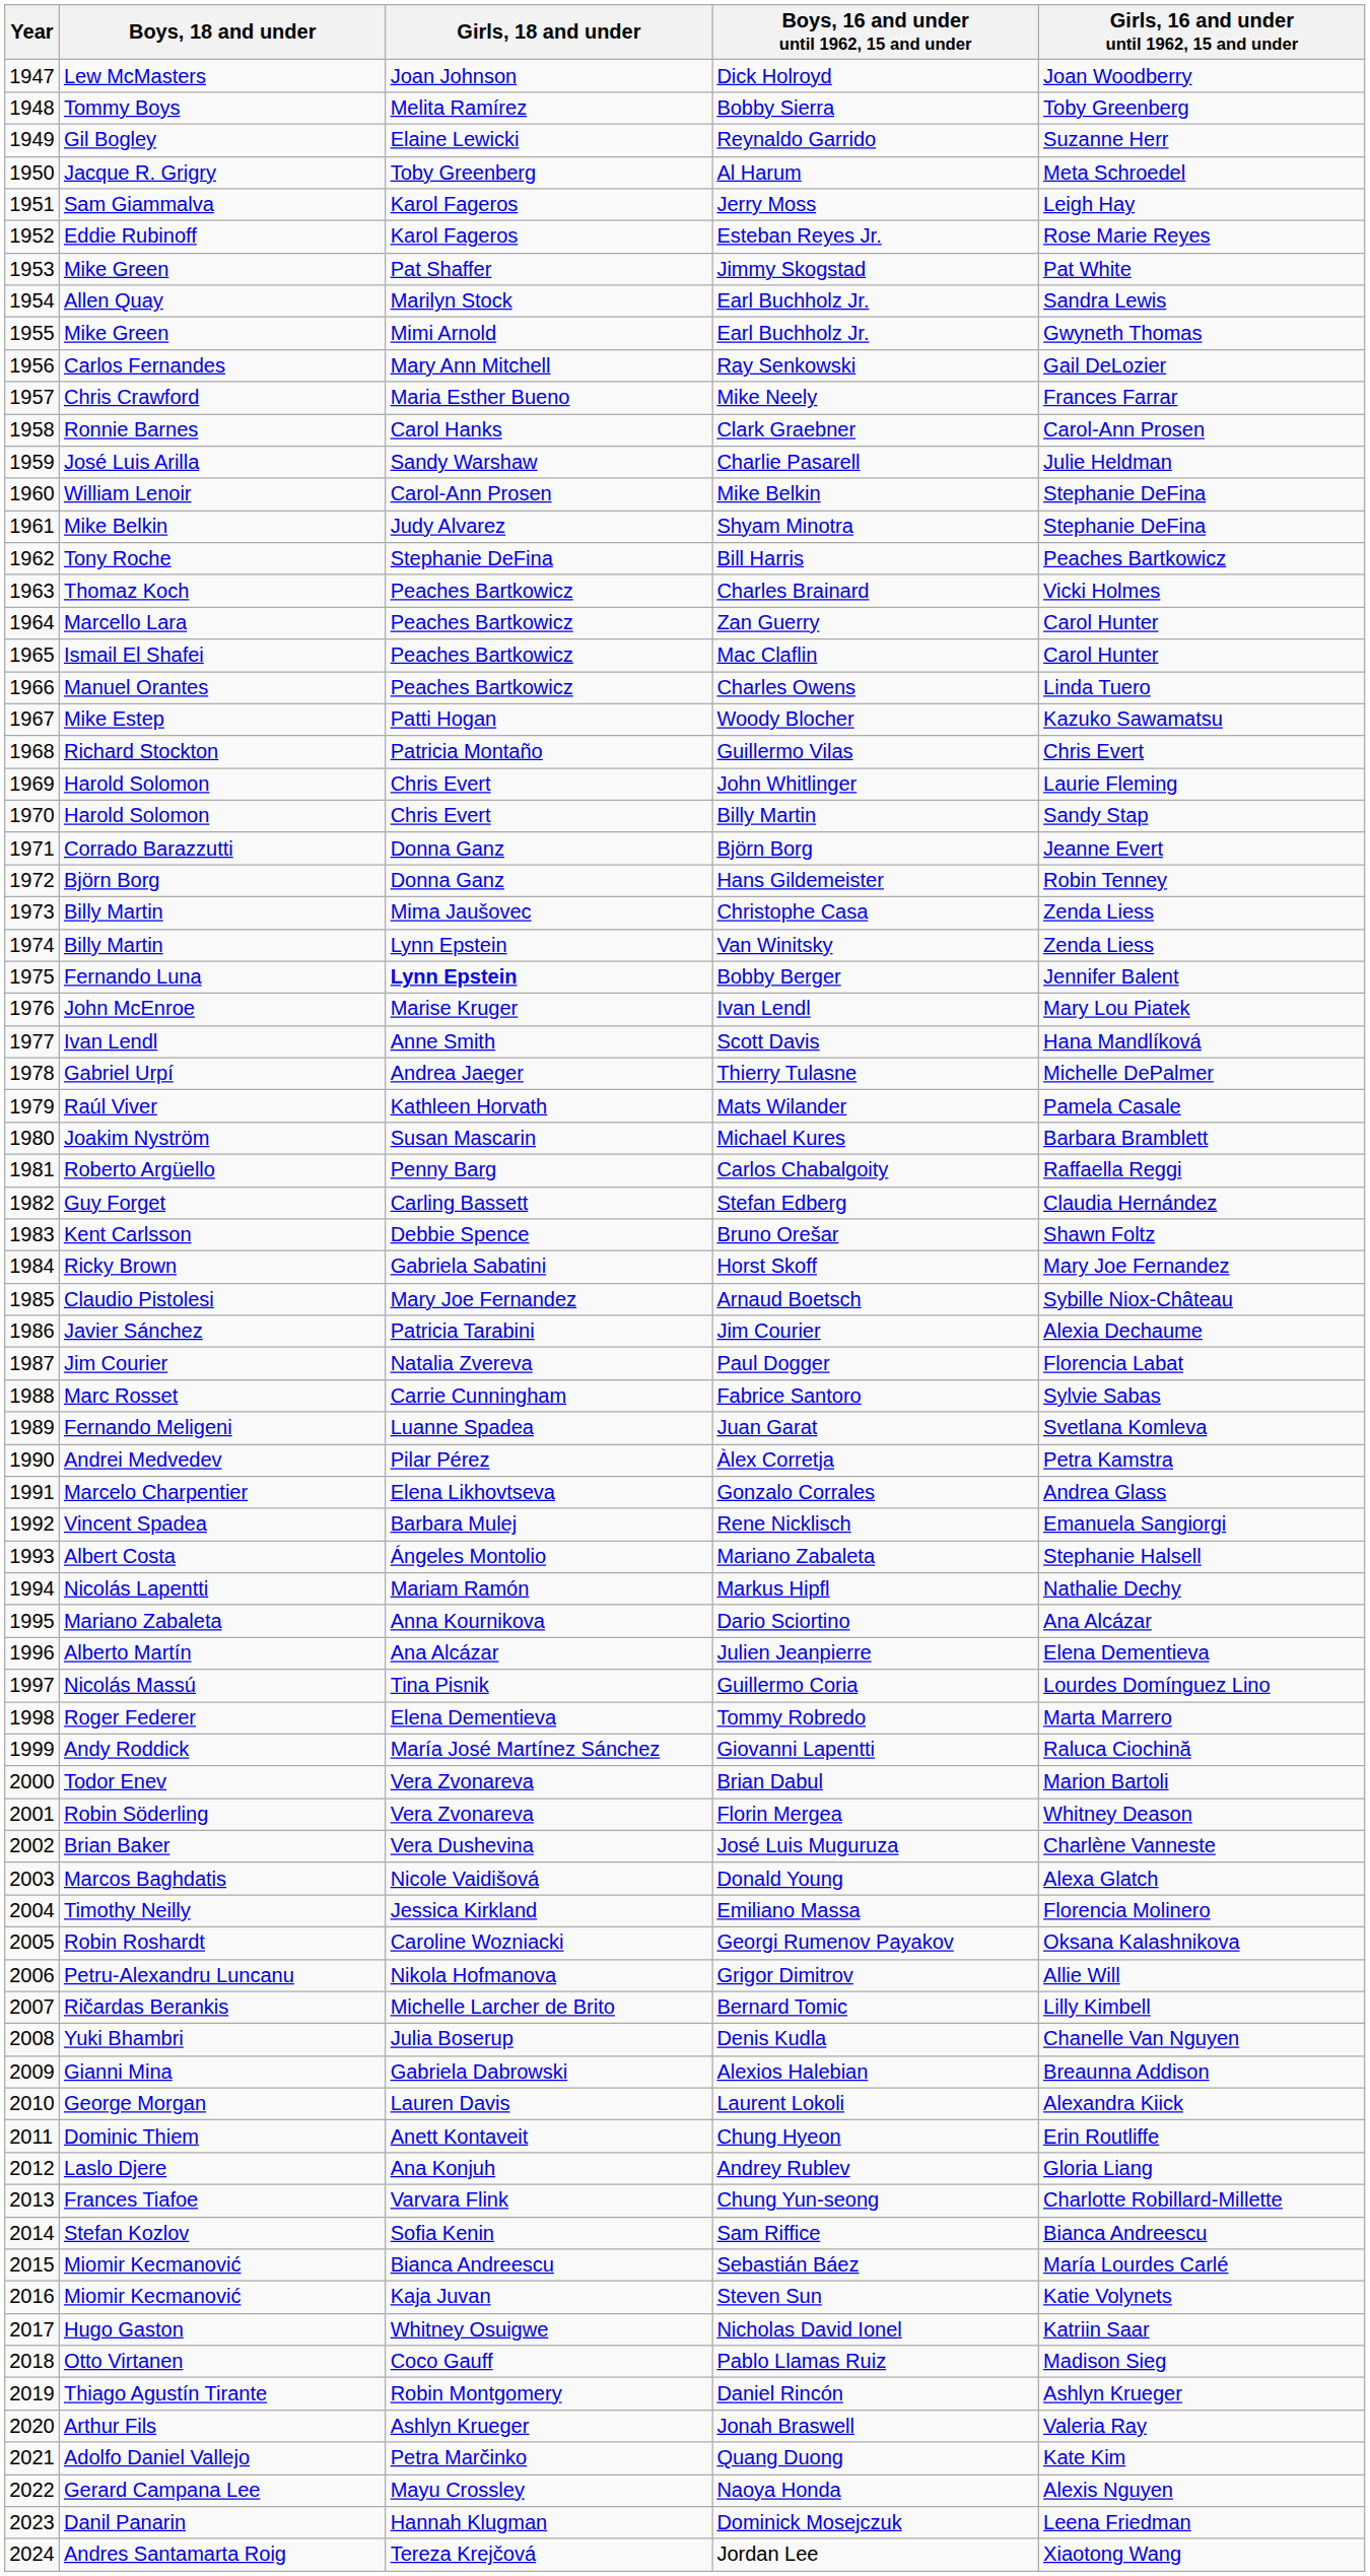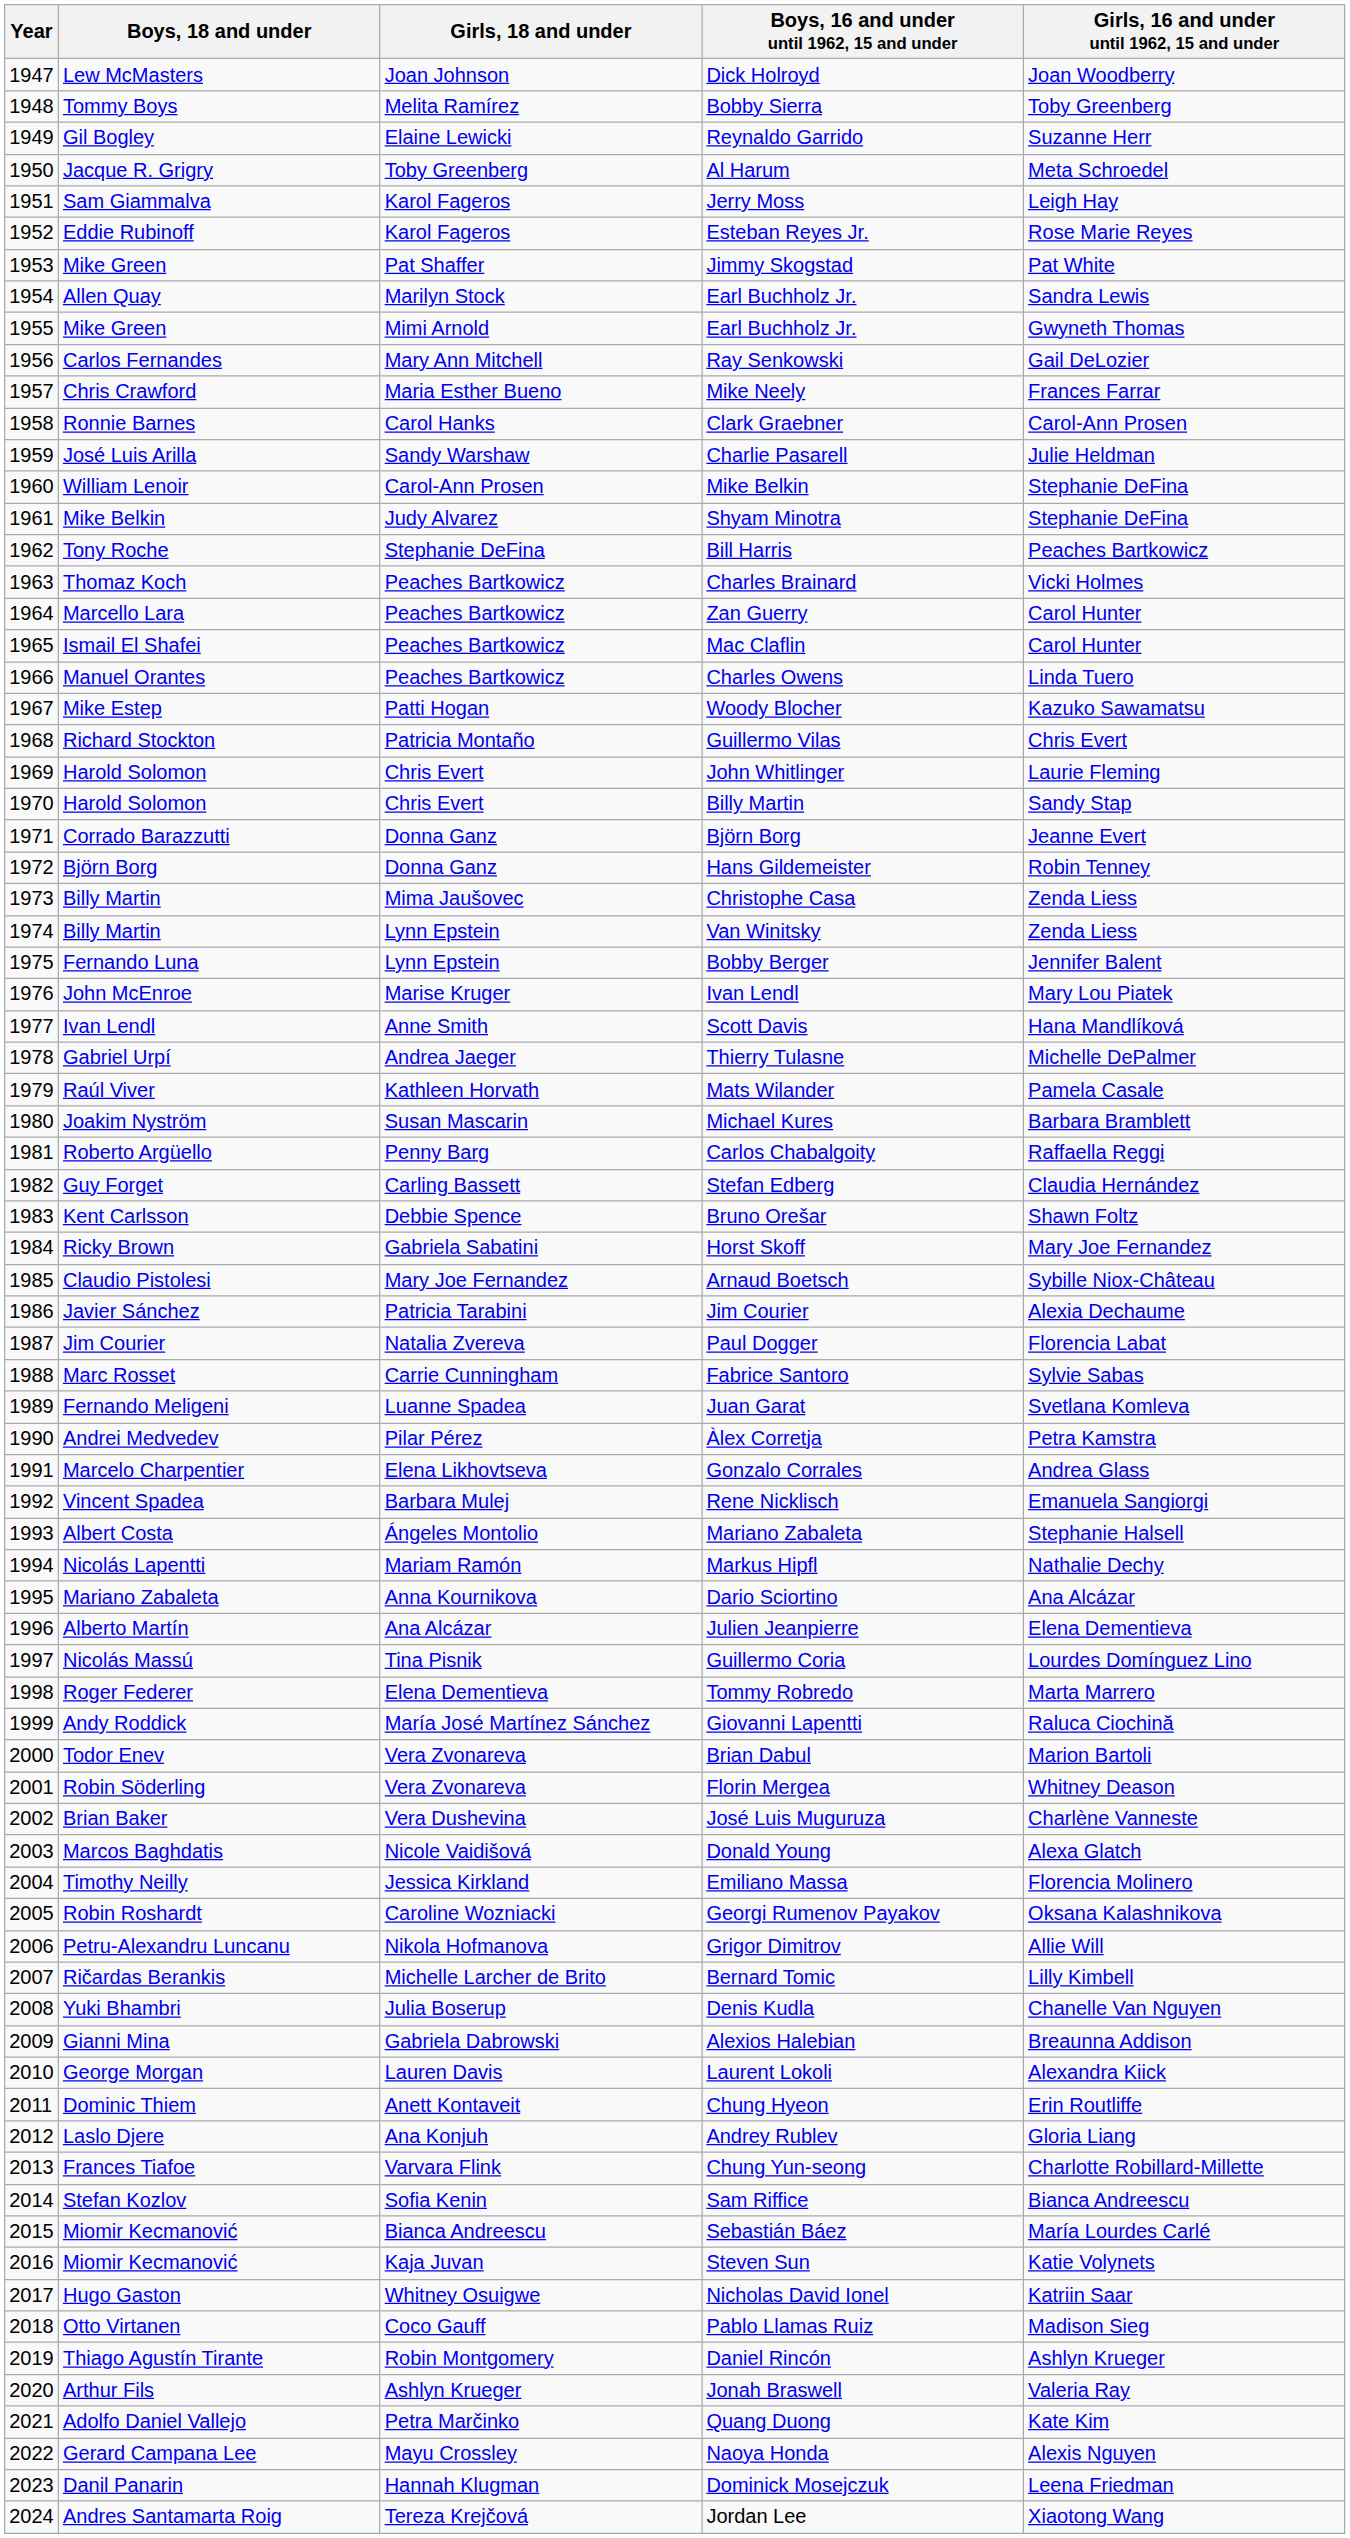Bobby Berger | Girls, 18 and under: bold -> normal
